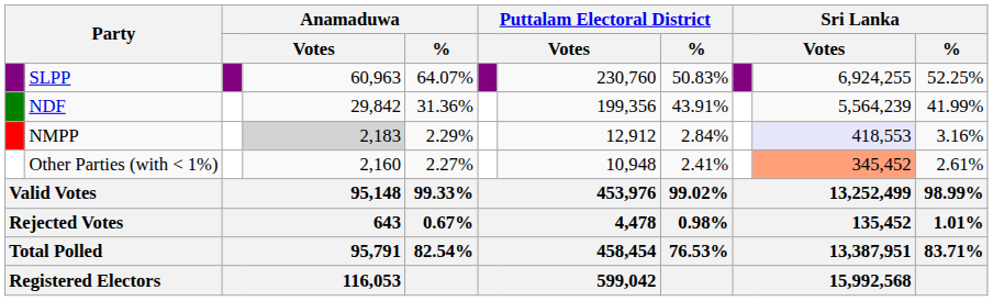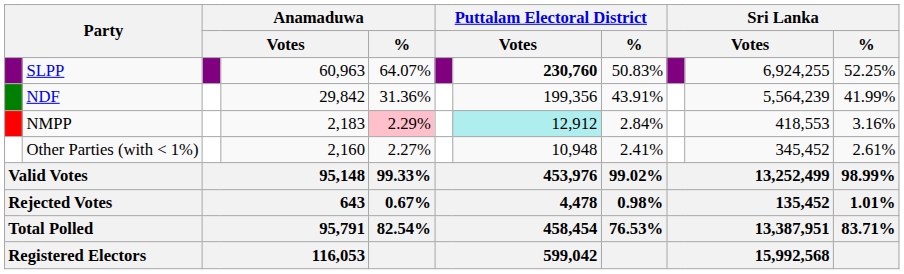SLPP | column 7: normal -> bold
NMPP | column 4: lightgrey background -> no background
NMPP | Anamaduwa / %: no background -> pink background
NMPP | column 7: no background -> paleturquoise background
NMPP | column 10: lavender background -> no background
Other Parties (with < 1%) | column 10: lightsalmon background -> no background
